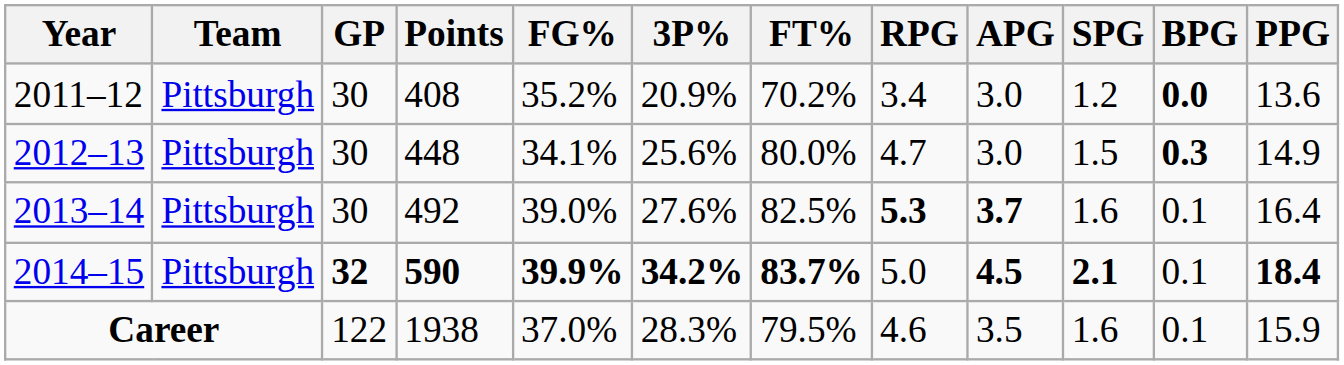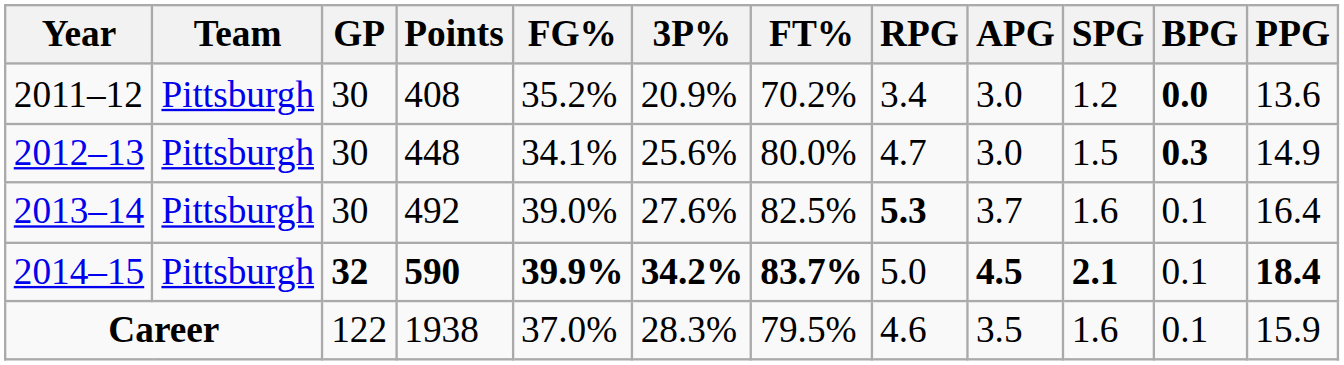2013–14 | APG: bold -> normal
